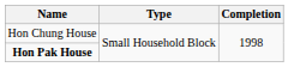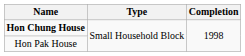Hon Chung House | Name: normal -> bold
Hon Pak House | Name: bold -> normal
